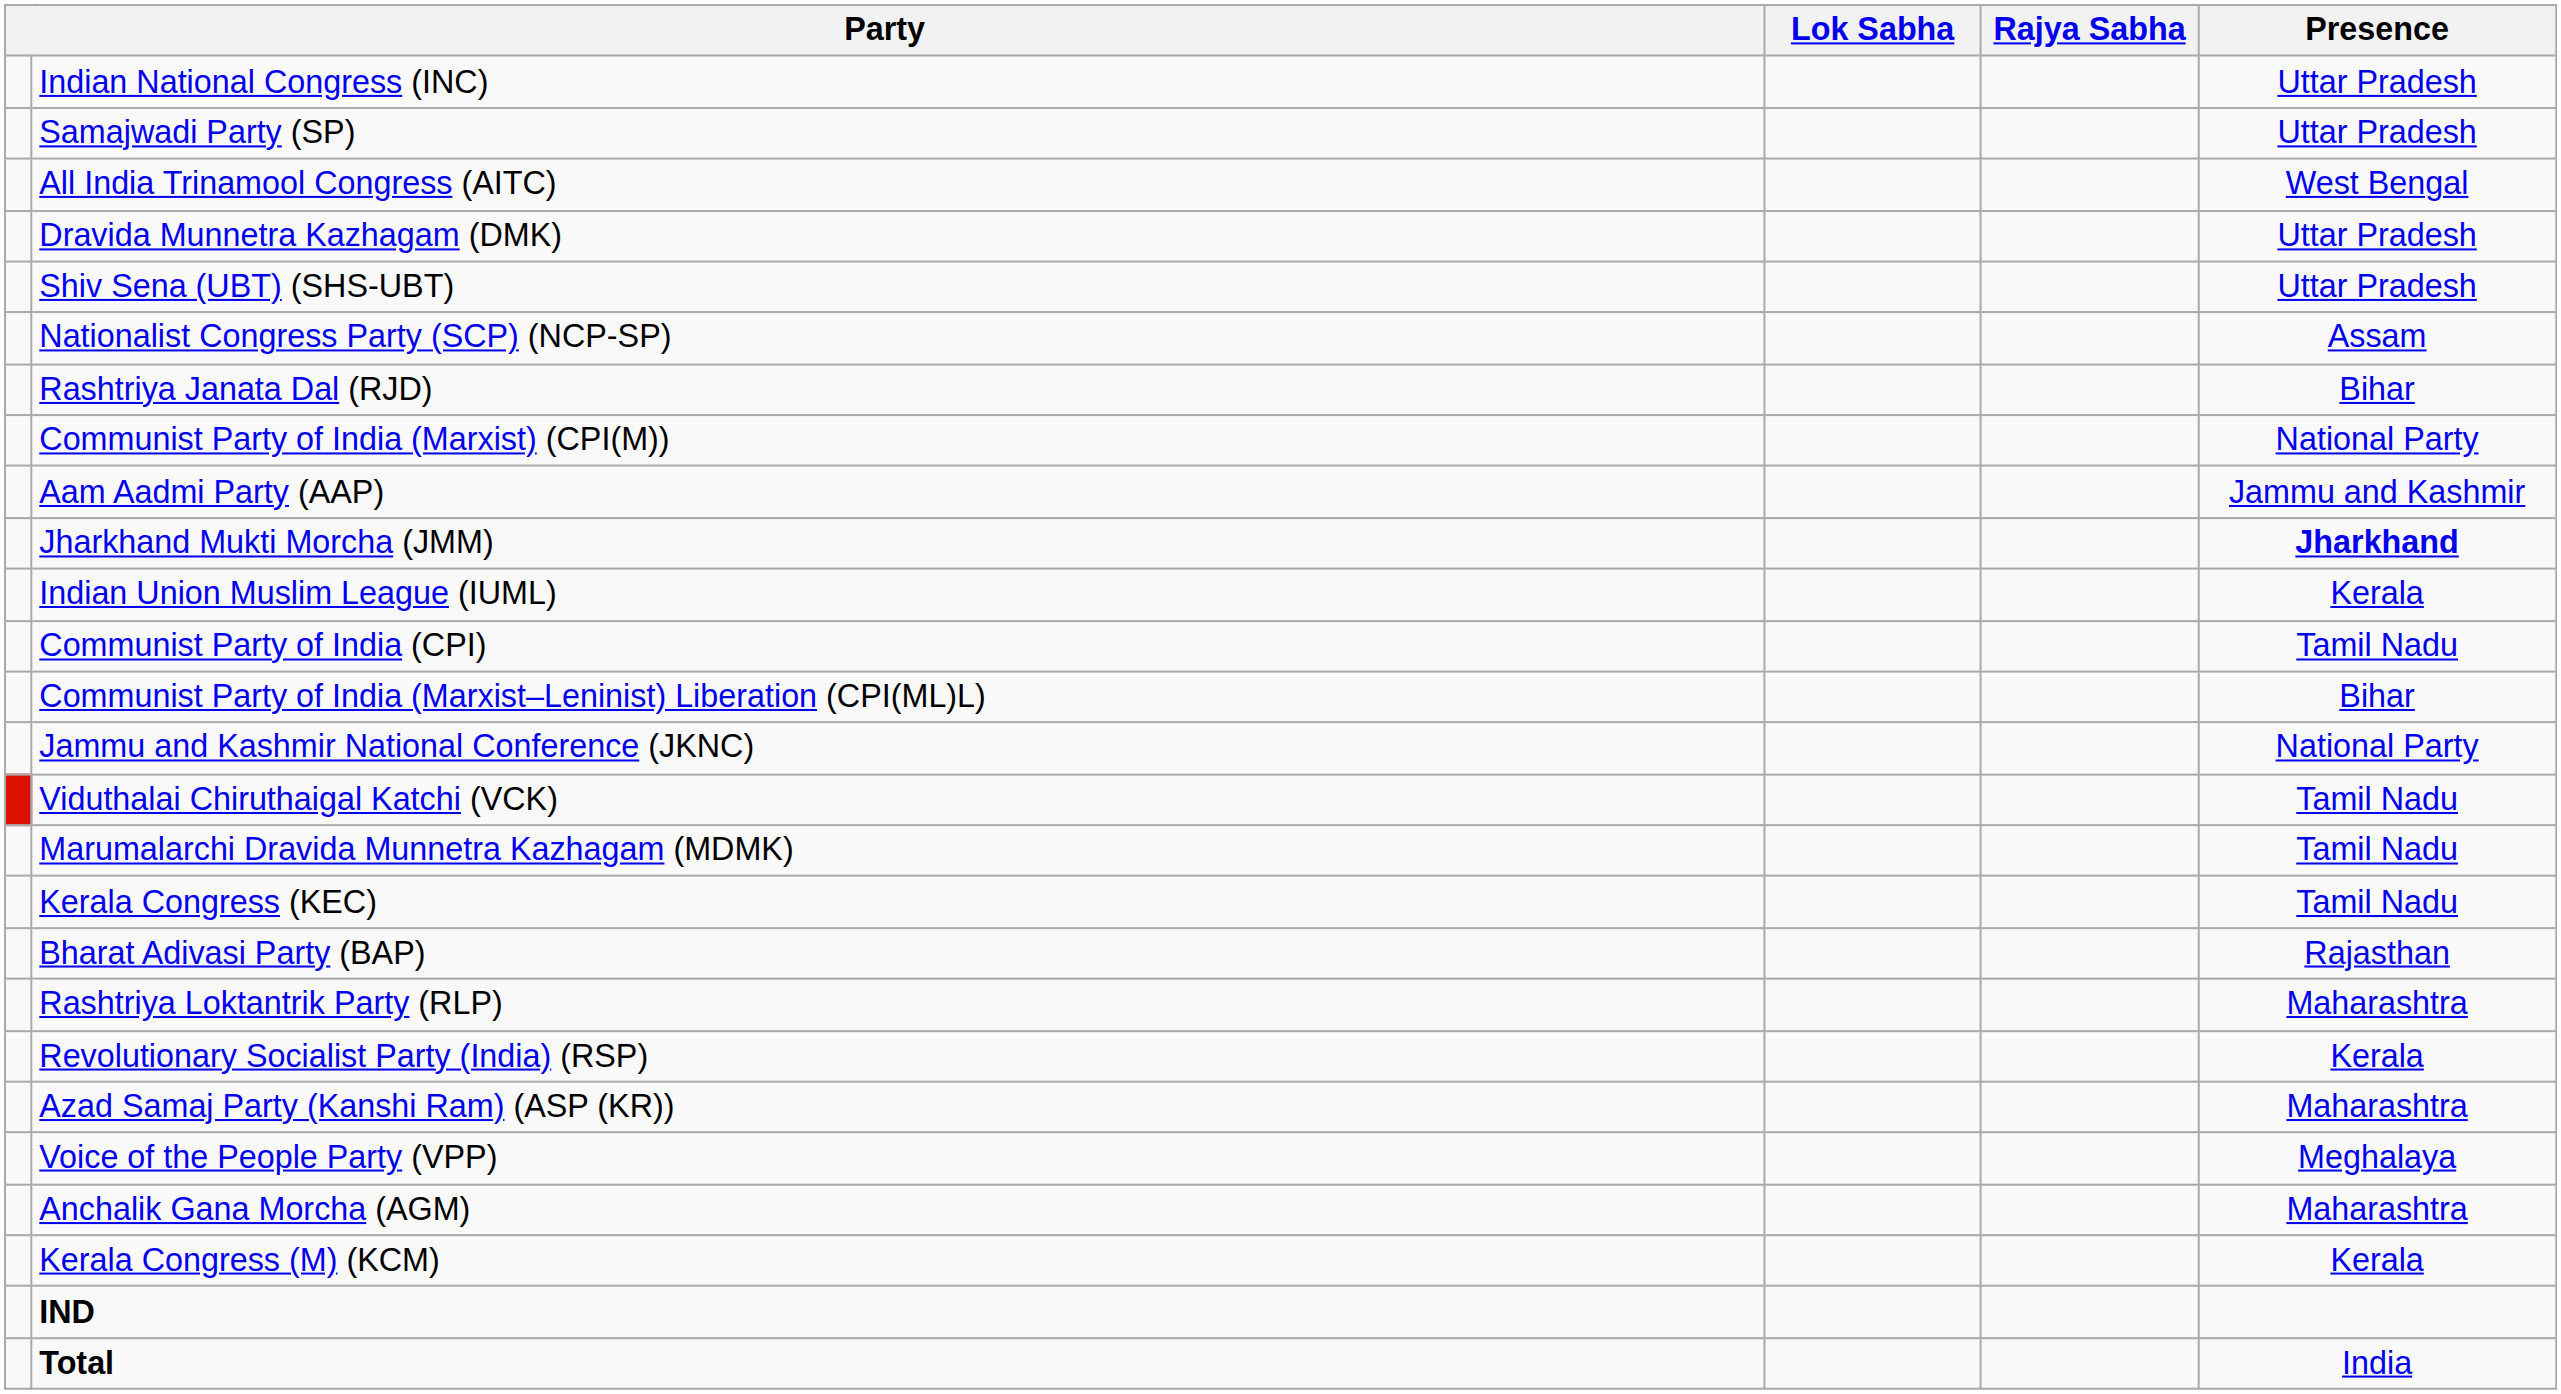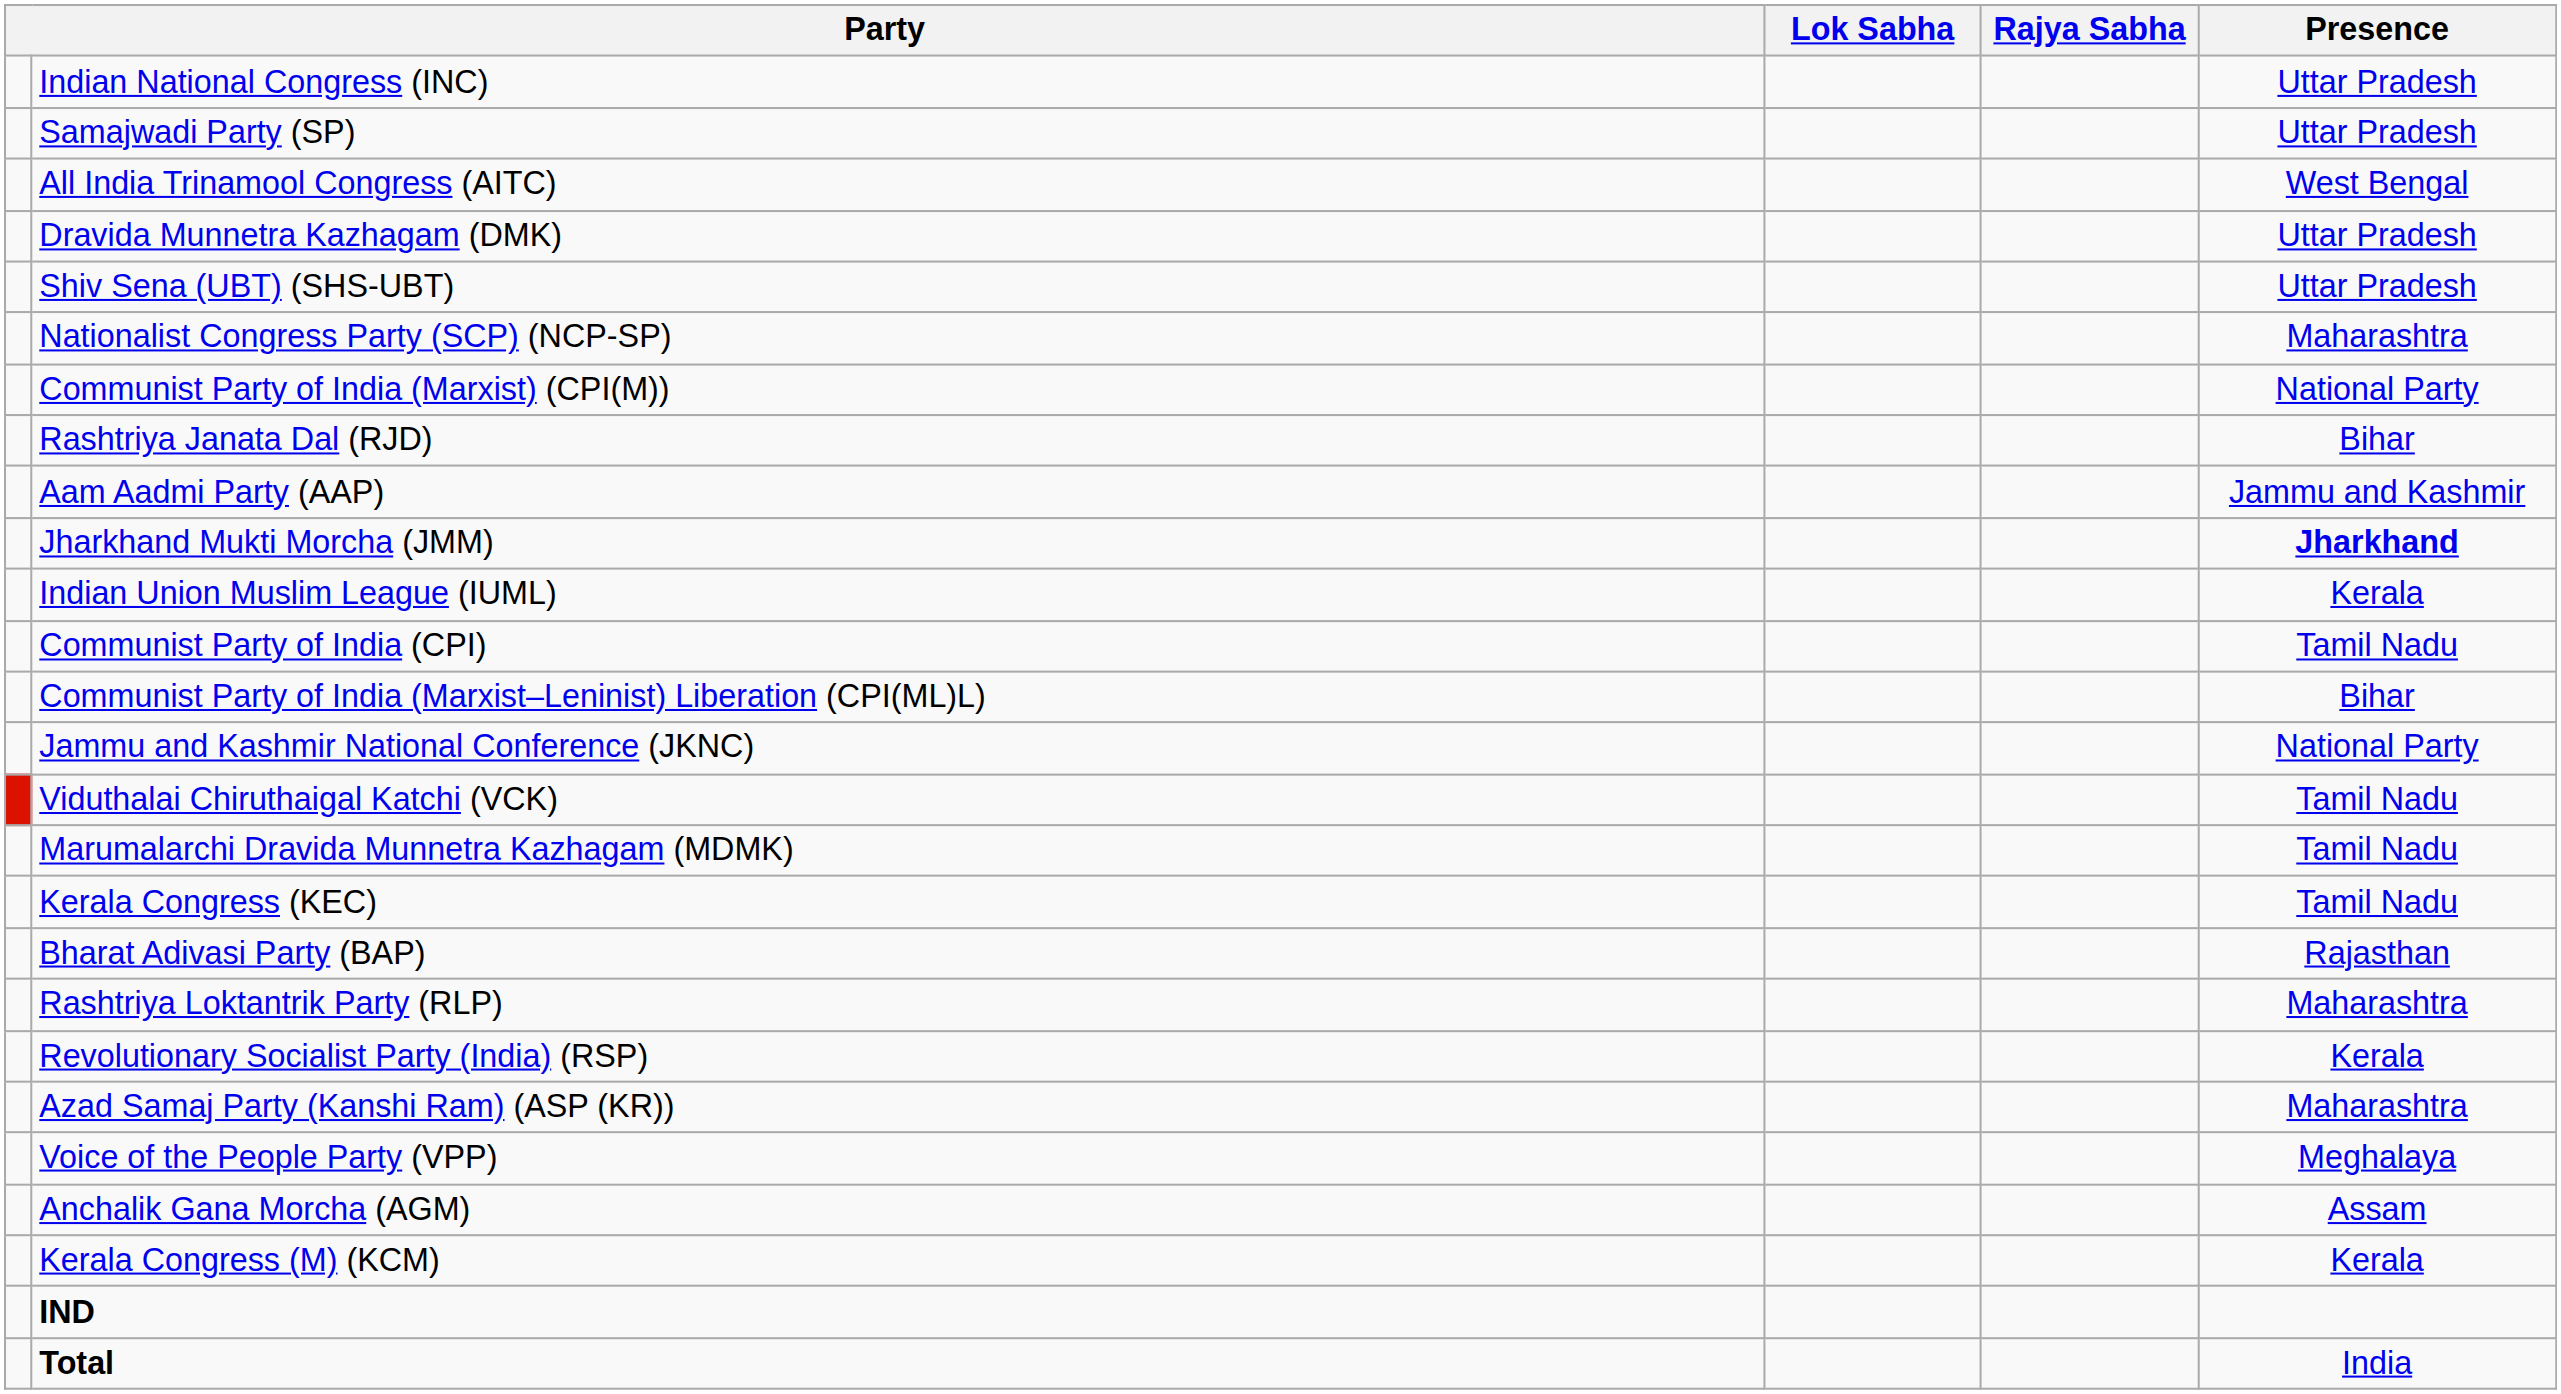Nationalist Congress Party (SCP) (NCP-SP) | Presence: Assam -> Maharashtra
rows swapped: Rashtriya Janata Dal (RJD) <-> Communist Party of India (Marxist) (CPI(M))
Anchalik Gana Morcha (AGM) | Presence: Maharashtra -> Assam
